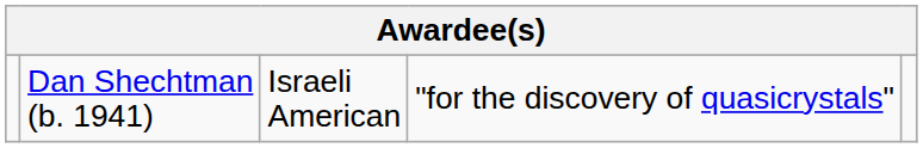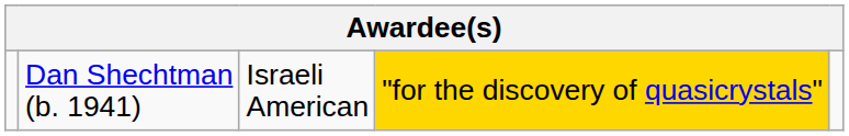Dan Shechtman (b. 1941) | column 4: no background -> gold background
